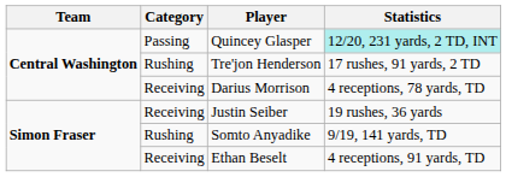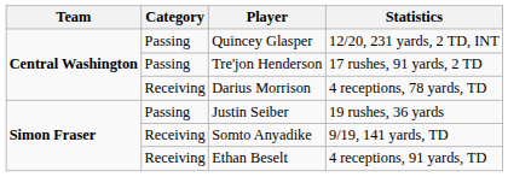Quincey Glasper | Statistics: paleturquoise background -> no background
Tre'jon Henderson | Category: Rushing -> Passing
Justin Seiber | Category: Receiving -> Passing
Somto Anyadike | Category: Rushing -> Receiving
